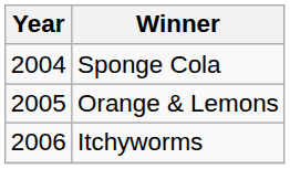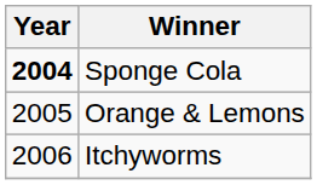Sponge Cola | Year: normal -> bold
